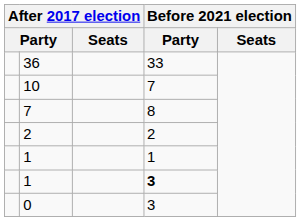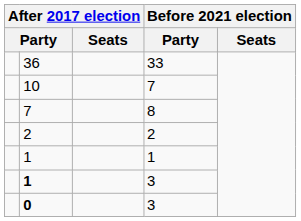1 / 3 | column 2: normal -> bold
1 / 3 | column 4: bold -> normal
0 | column 2: normal -> bold
